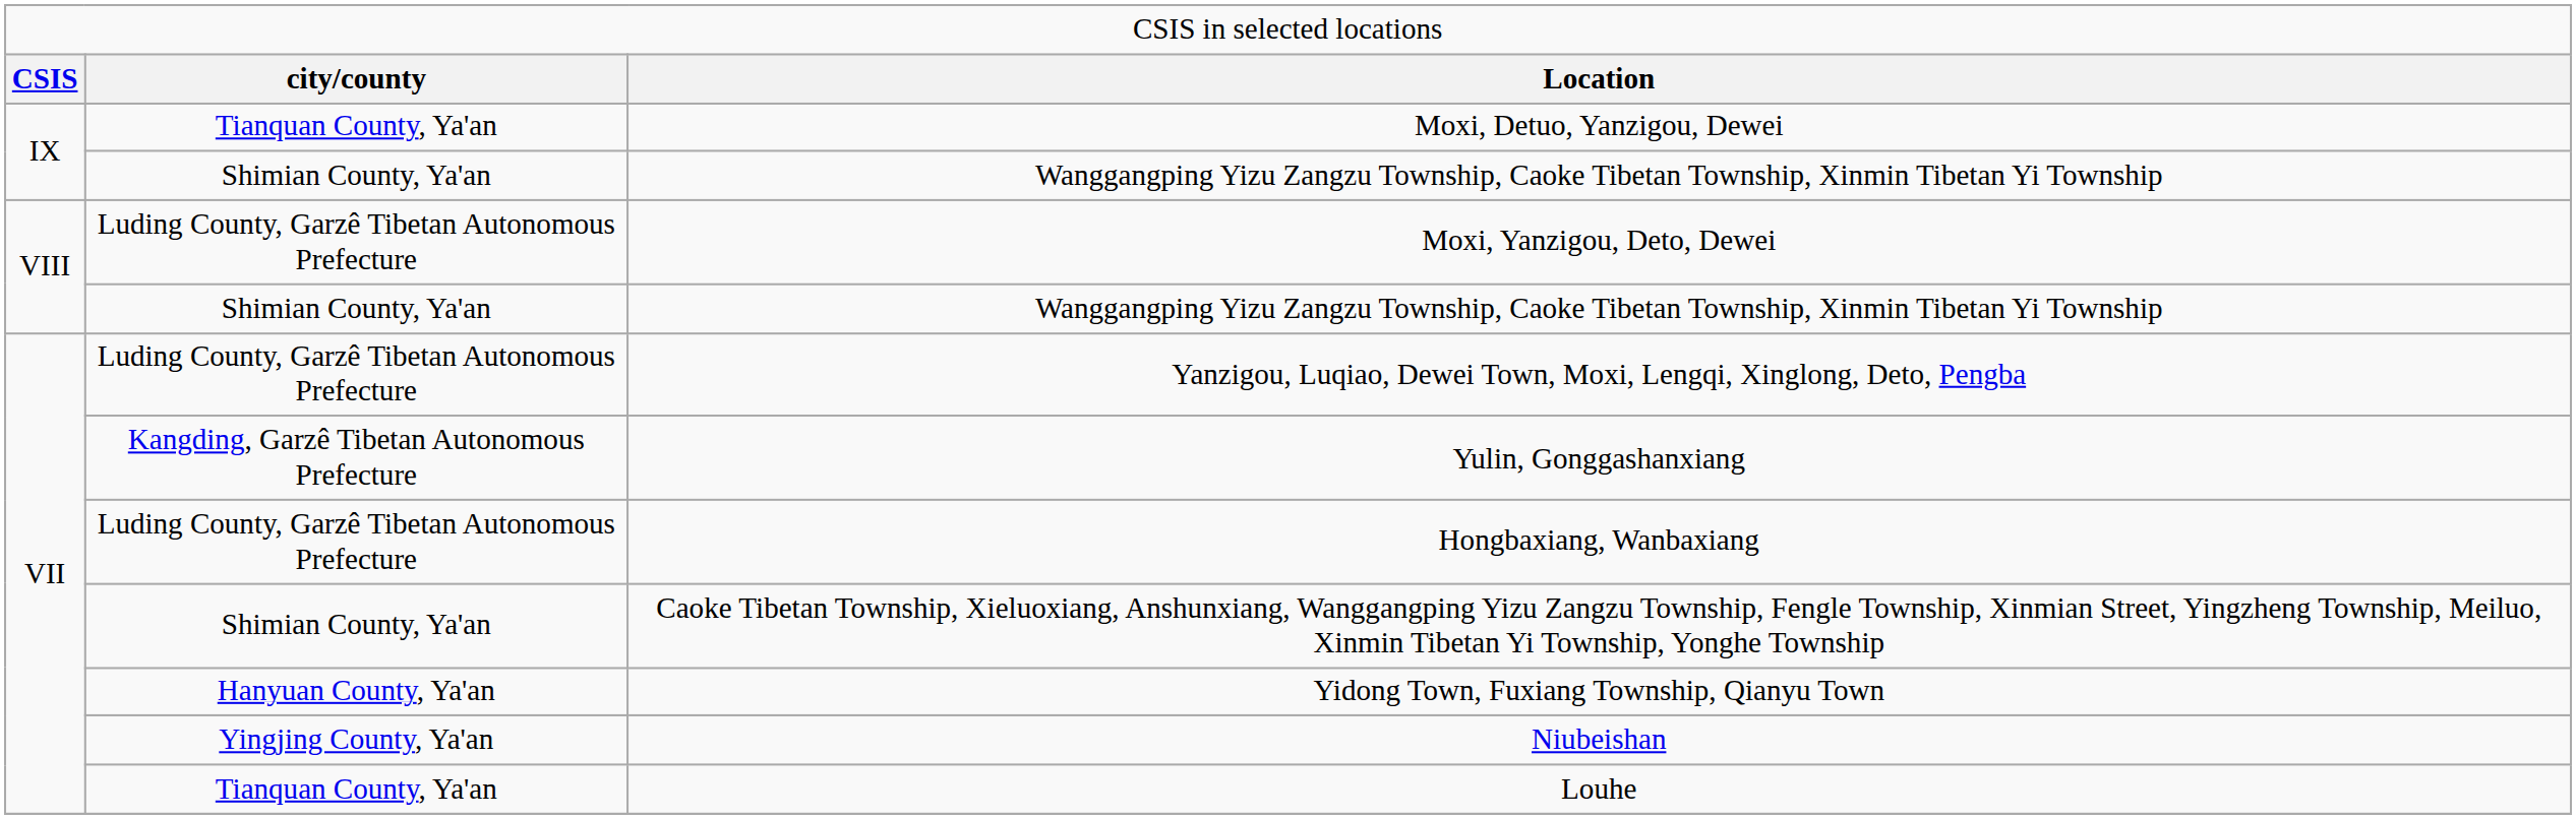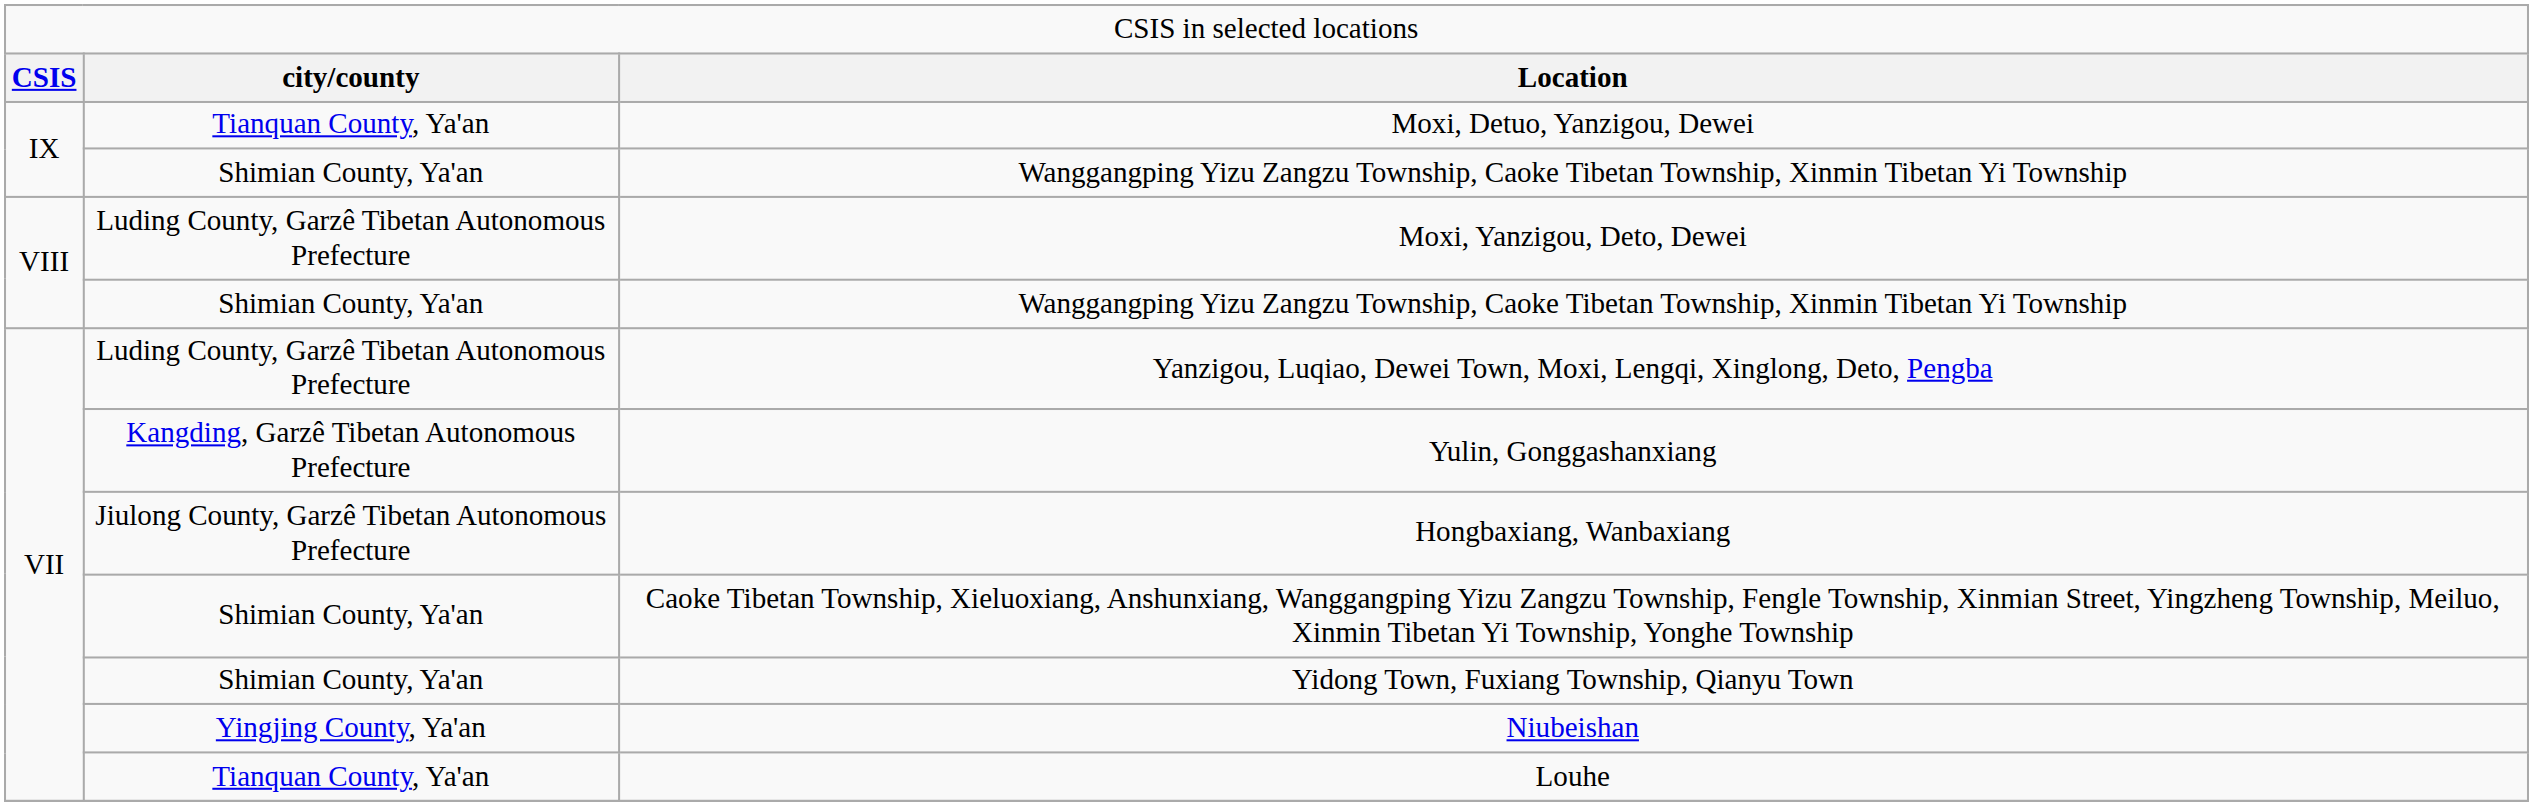Hongbaxiang, Wanbaxiang | column 2: Luding County, Garzê Tibetan Autonomous Prefecture -> Jiulong County, Garzê Tibetan Autonomous Prefecture
Yidong Town, Fuxiang Township, Qianyu Town | column 2: Hanyuan County, Ya'an -> Shimian County, Ya'an
